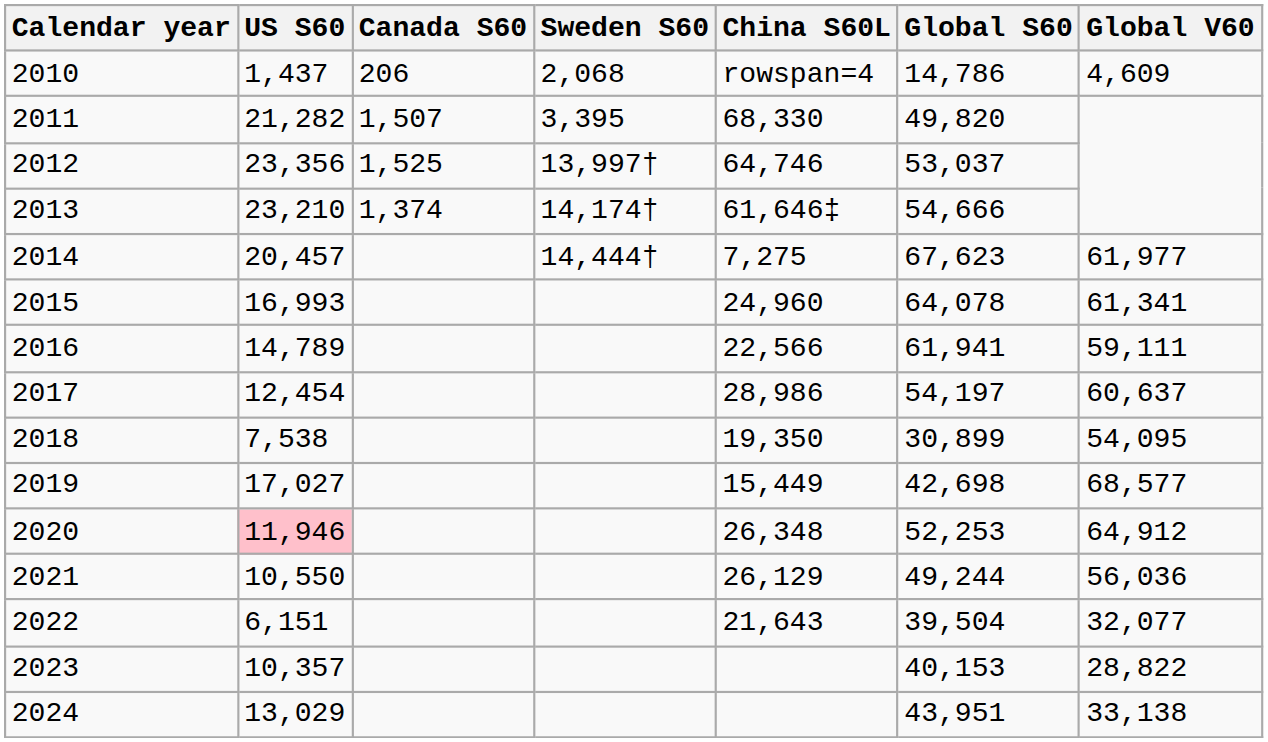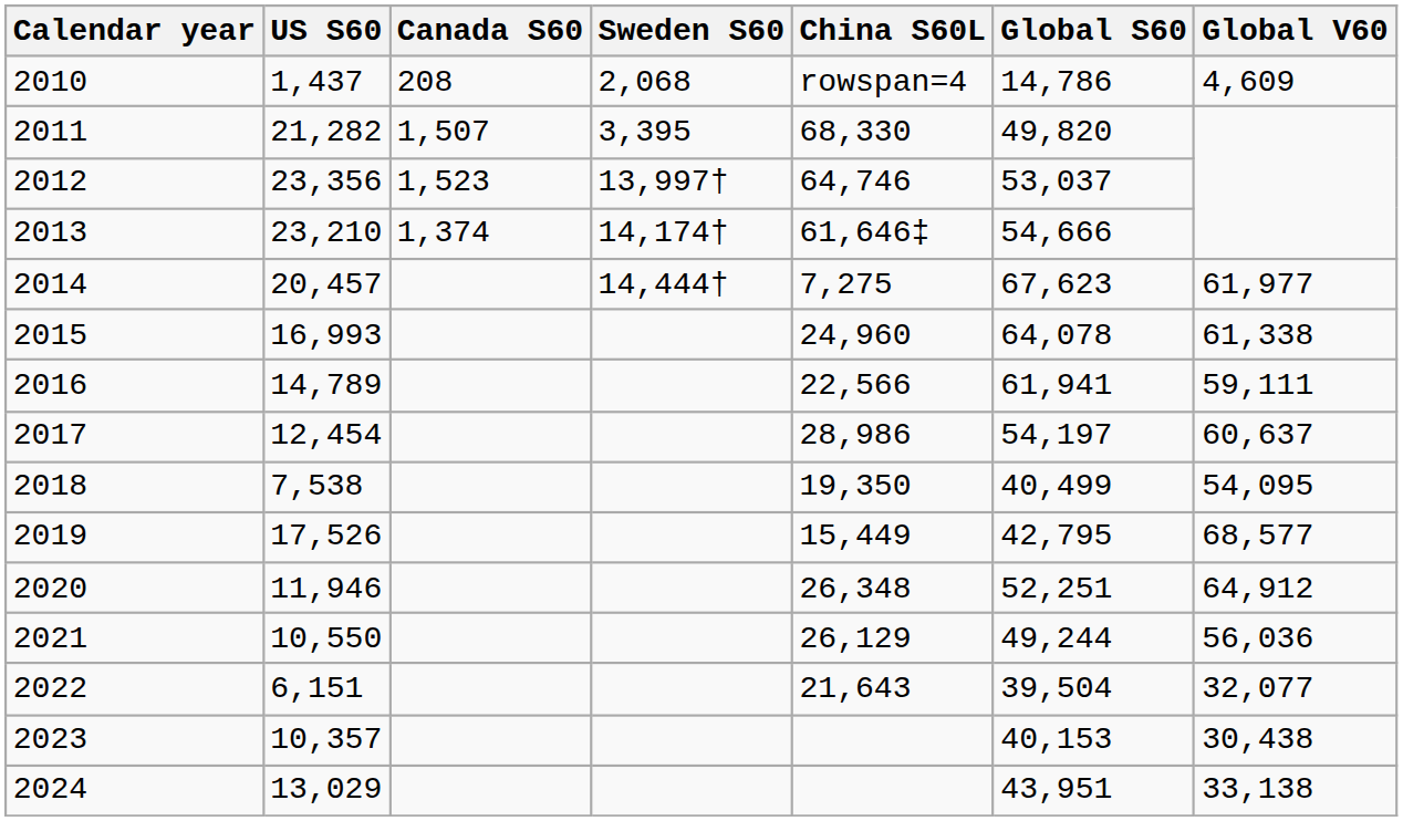2010 | Canada S60: 206 -> 208
2012 | Canada S60: 1,525 -> 1,523
2015 | Global V60: 61,341 -> 61,338
2018 | Global S60: 30,899 -> 40,499
2019 | US S60: 17,027 -> 17,526
2019 | Global S60: 42,698 -> 42,795
2020 | US S60: pink background -> no background
2020 | Global S60: 52,253 -> 52,251
2023 | Global V60: 28,822 -> 30,438
